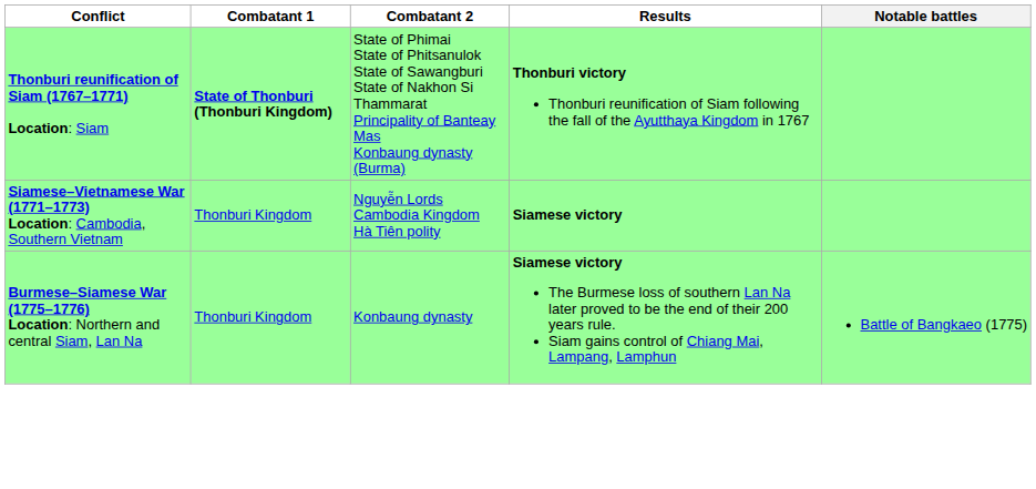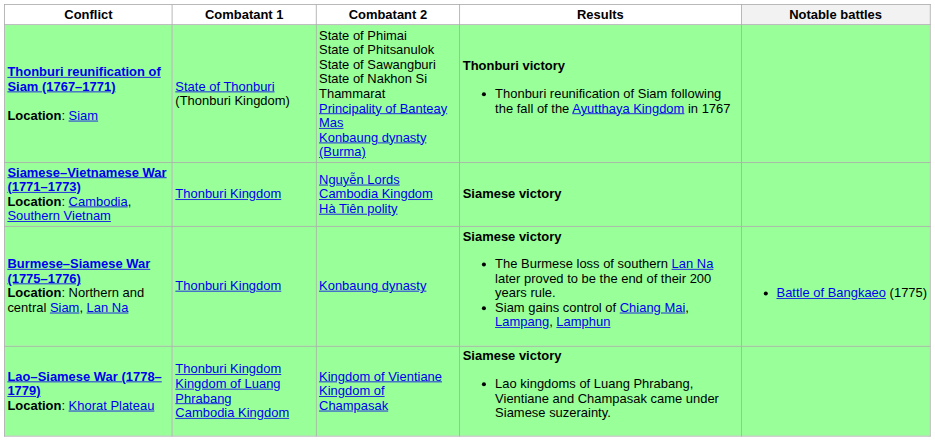Thonburi reunification of Siam (1767–1771) Location: Siam | Combatant 1: bold -> normal
+ row: Lao–Siamese War (1778–1779) Location: Khorat Plateau | Thonburi Kingdom Kingdom of Luang Phrabang Cambodia Kingdom | Kingdom of Vientiane Kingdom of Champasak | Siamese victory Lao kingdoms of Luang Phrabang, Vientiane and Champasak came under Siamese suzerainty.
